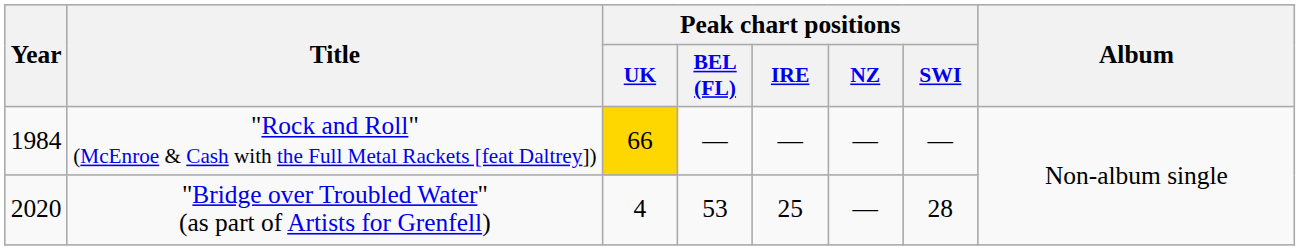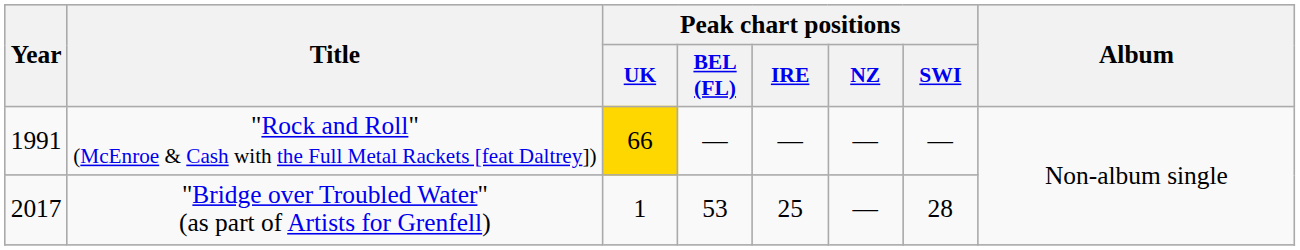row 3 | Year: 1984 -> 1991
row 4 | Year: 2020 -> 2017
row 4 | Peak chart positions / UK: 4 -> 1
